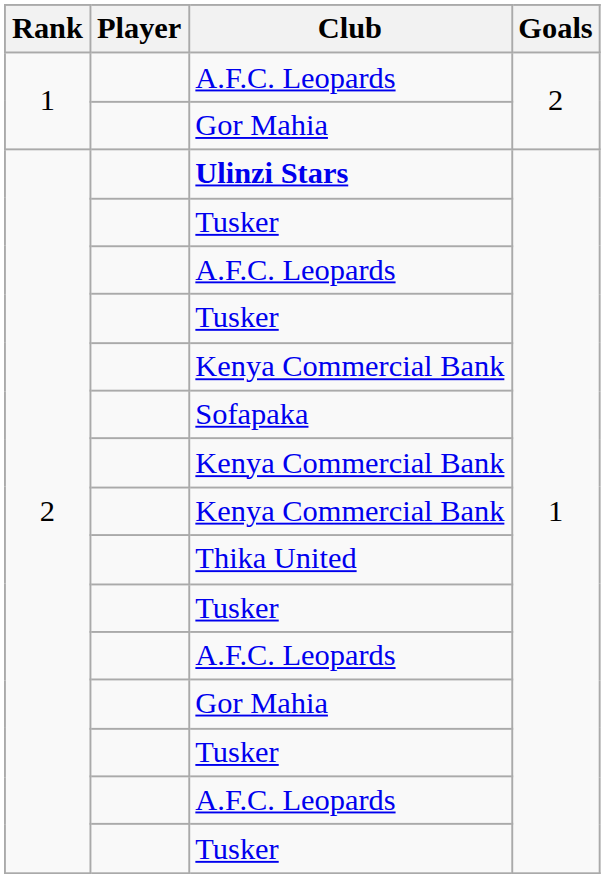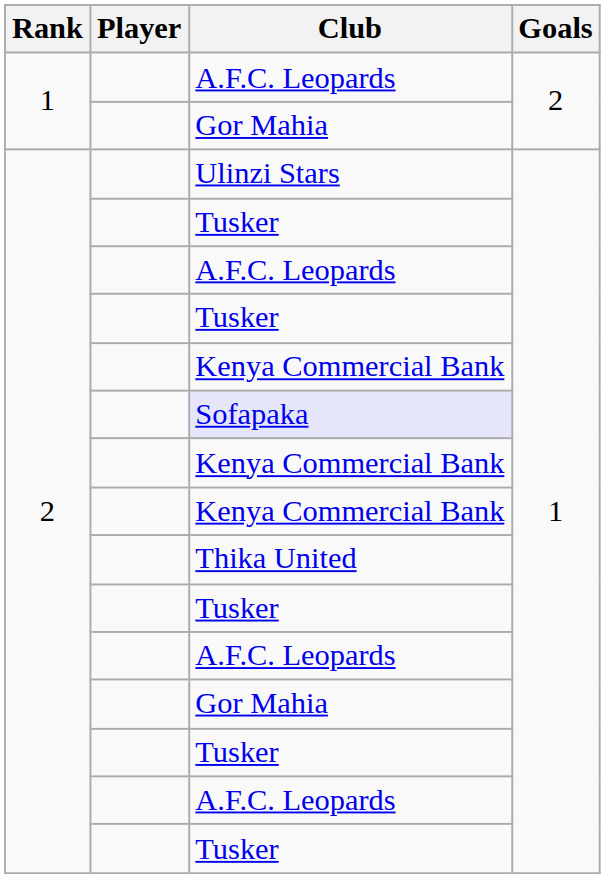Ulinzi Stars | Club: bold -> normal
Sofapaka | Club: no background -> lavender background
